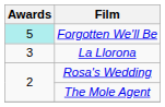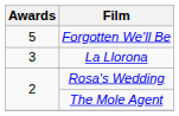Forgotten We'll Be | Awards: paleturquoise background -> no background
